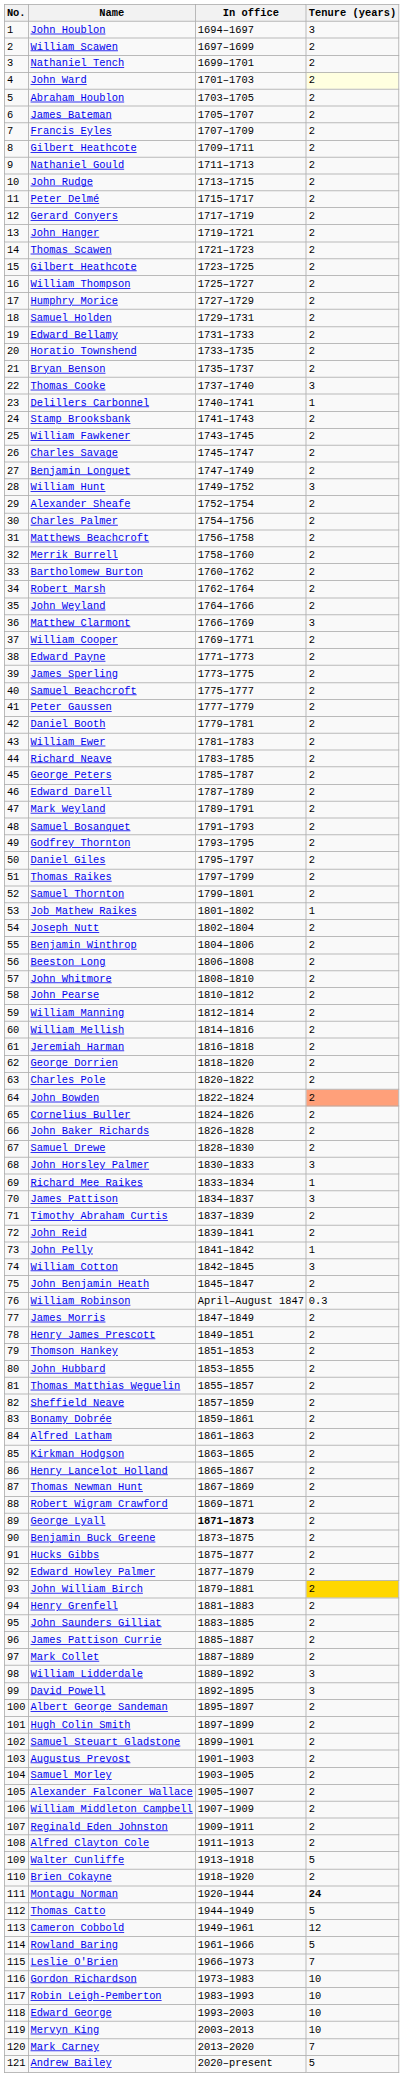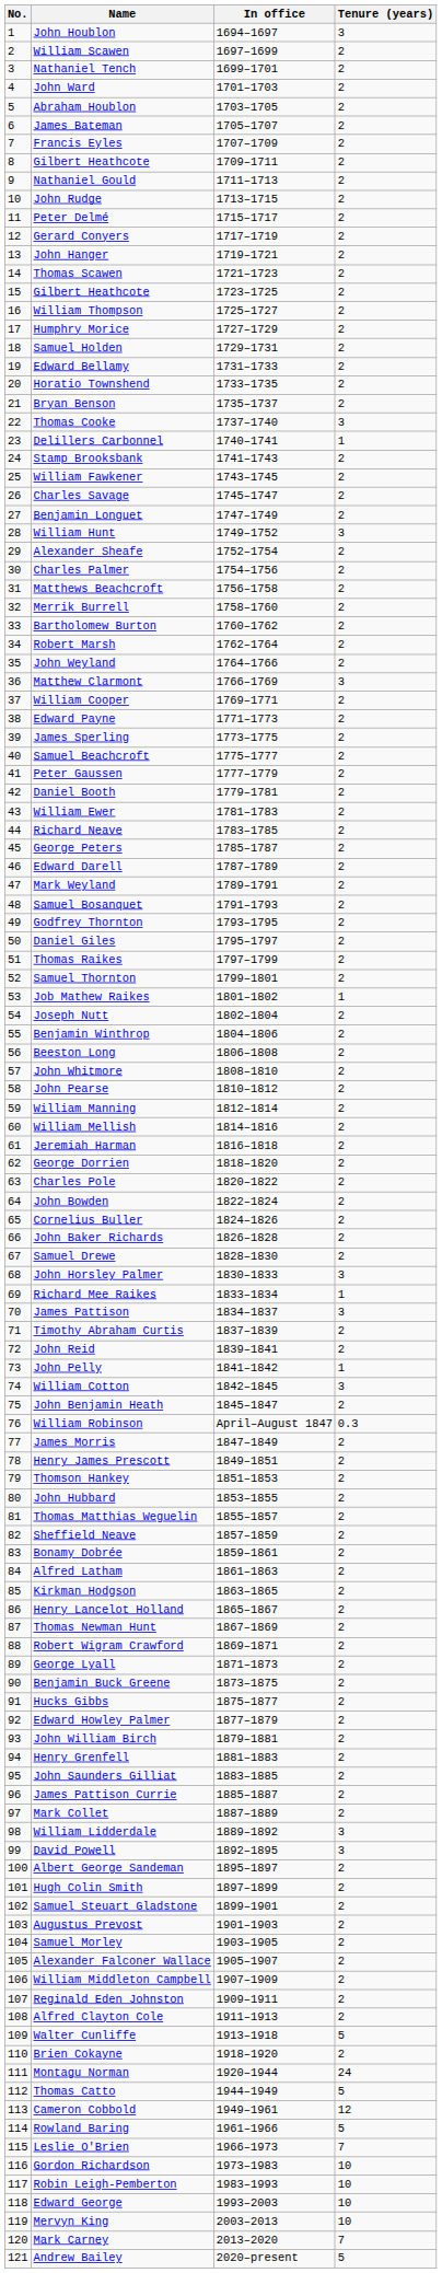John Ward | Tenure (years): lightyellow background -> no background
John Bowden | Tenure (years): lightsalmon background -> no background
George Lyall | In office: bold -> normal
John William Birch | Tenure (years): gold background -> no background
Montagu Norman | Tenure (years): bold -> normal
